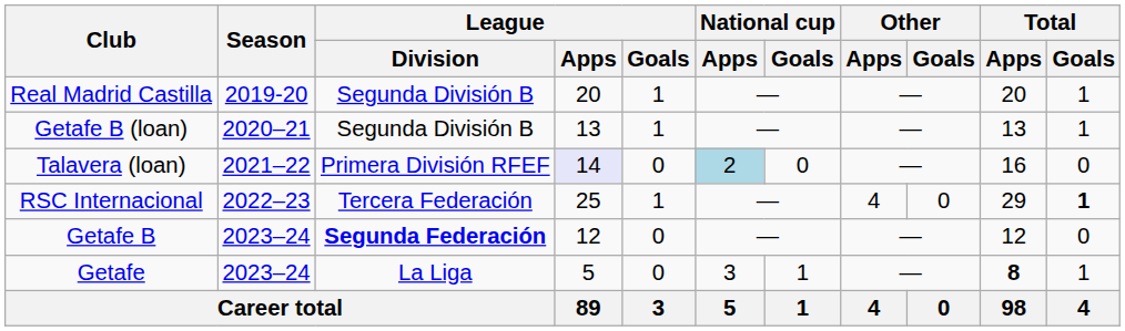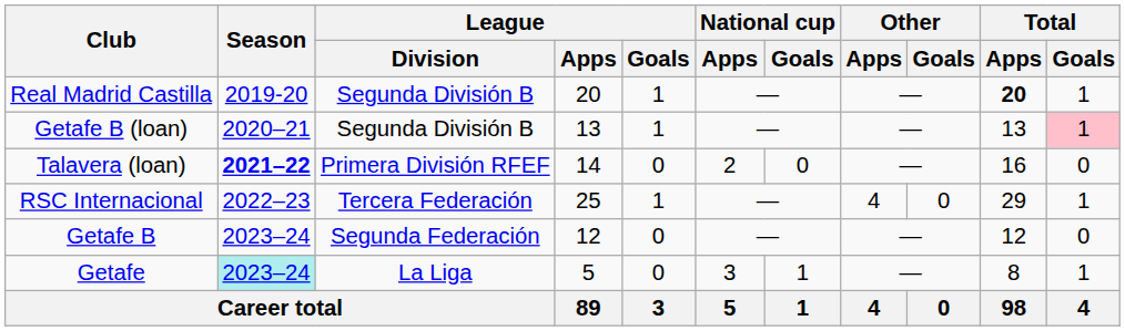Real Madrid Castilla | Total / Apps: normal -> bold
Getafe B (loan) | Total / Goals: no background -> pink background
Talavera (loan) | Season: normal -> bold
Talavera (loan) | League / Apps: lavender background -> no background
Talavera (loan) | National cup / Apps: lightblue background -> no background
RSC Internacional | Total / Goals: bold -> normal
Getafe B | League / Division: bold -> normal
Getafe | Season: no background -> paleturquoise background
Getafe | Total / Apps: bold -> normal
